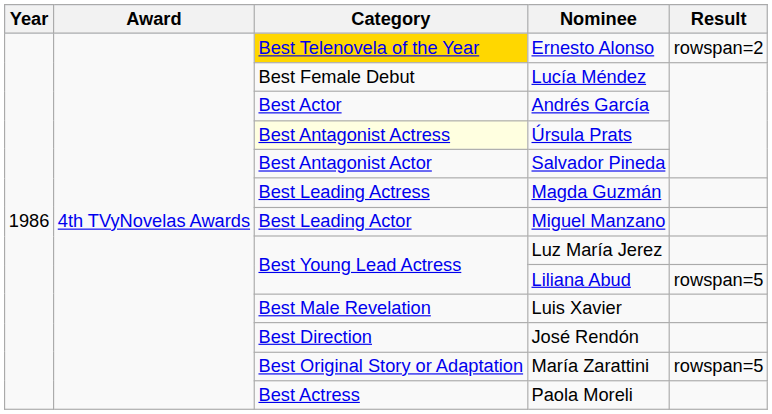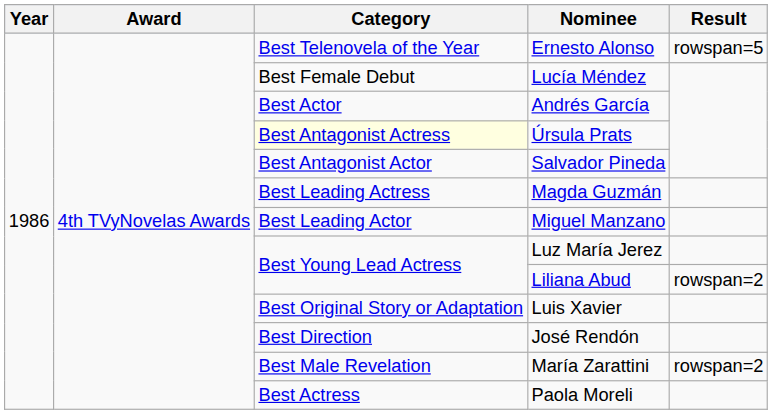Ernesto Alonso | Category: gold background -> no background
Ernesto Alonso | Result: rowspan=2 -> rowspan=5
Liliana Abud | Result: rowspan=5 -> rowspan=2
Luis Xavier | Category: Best Male Revelation -> Best Original Story or Adaptation
María Zarattini | Category: Best Original Story or Adaptation -> Best Male Revelation
María Zarattini | Result: rowspan=5 -> rowspan=2
